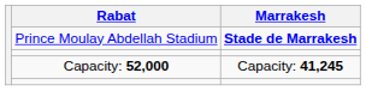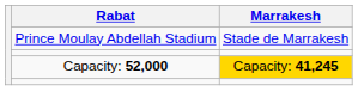Prince Moulay Abdellah Stadium | Marrakesh: bold -> normal
Capacity: 52,000 | Marrakesh: no background -> gold background
